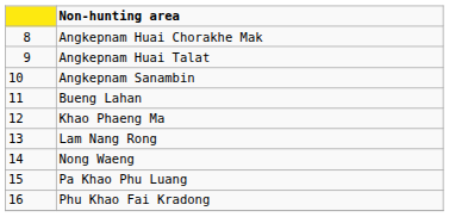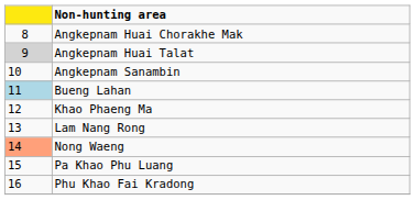Angkepnam Huai Talat | column 1: no background -> lightgrey background
Bueng Lahan | column 1: no background -> lightblue background
Nong Waeng | column 1: no background -> lightsalmon background
